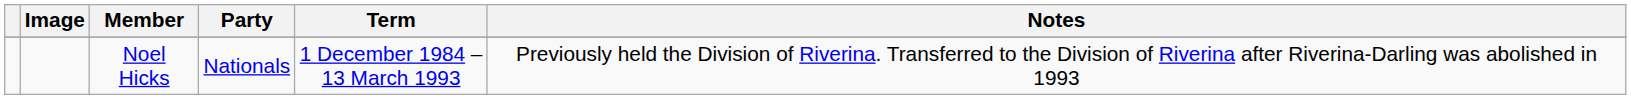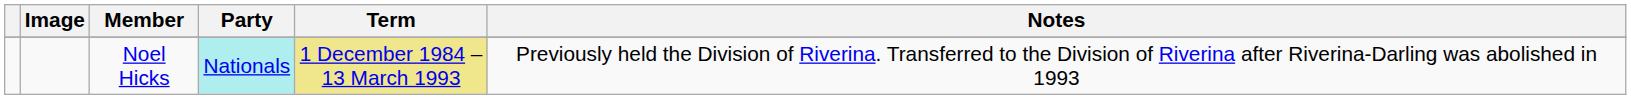Noel Hicks | Party: no background -> paleturquoise background
Noel Hicks | Term: no background -> khaki background
